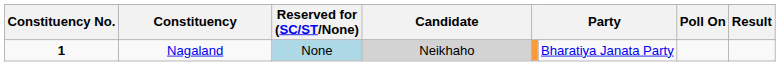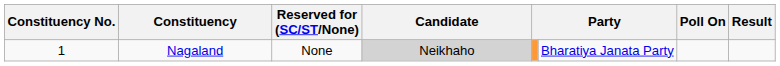Nagaland | Constituency No.: bold -> normal
Nagaland | Reserved for (SC/ST/None): lightblue background -> no background
